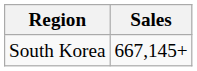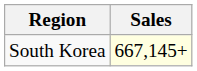South Korea | Sales: no background -> lightyellow background
